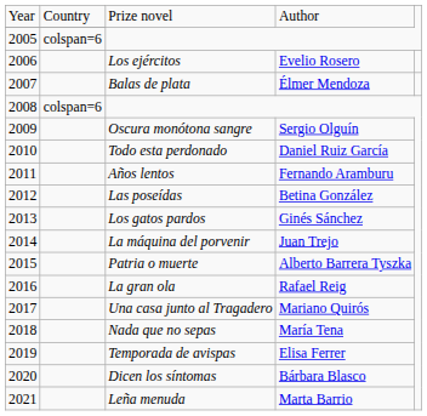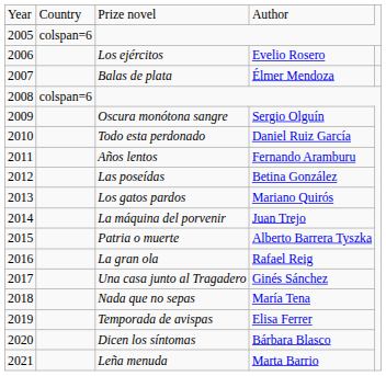Los gatos pardos | column 4: Ginés Sánchez -> Mariano Quirós
Una casa junto al Tragadero | column 4: Mariano Quirós -> Ginés Sánchez
